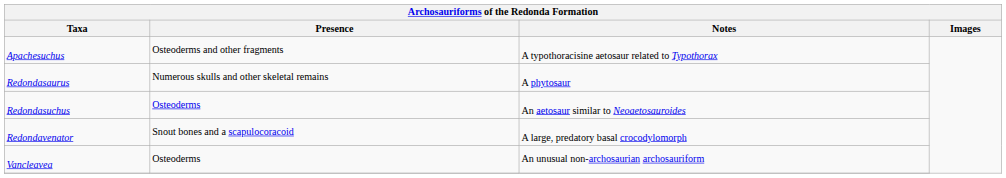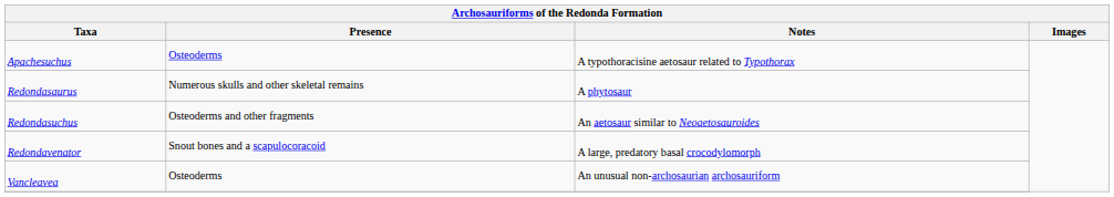Apachesuchus | Presence: Osteoderms and other fragments -> Osteoderms
Redondasuchus | Presence: Osteoderms -> Osteoderms and other fragments
